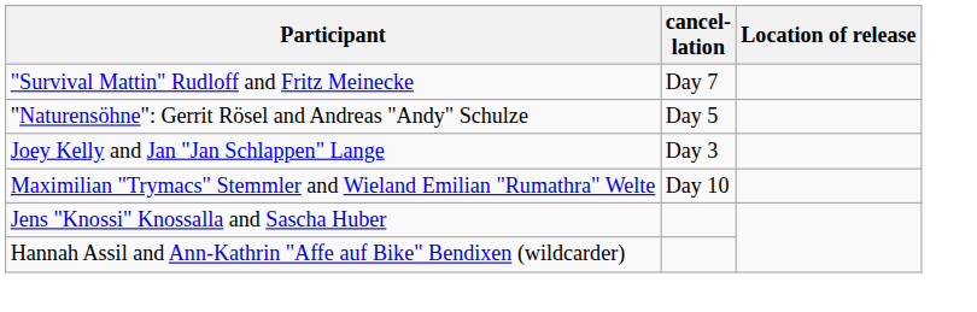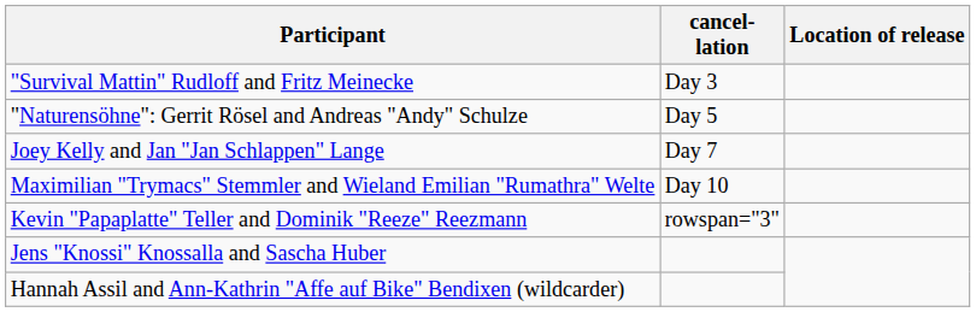"Survival Mattin" Rudloff and Fritz Meinecke | cancel- lation: Day 7 -> Day 3
Joey Kelly and Jan "Jan Schlappen" Lange | cancel- lation: Day 3 -> Day 7
+ row: Kevin "Papaplatte" Teller and Dominik "Reeze" Reezmann | rowspan="3"
